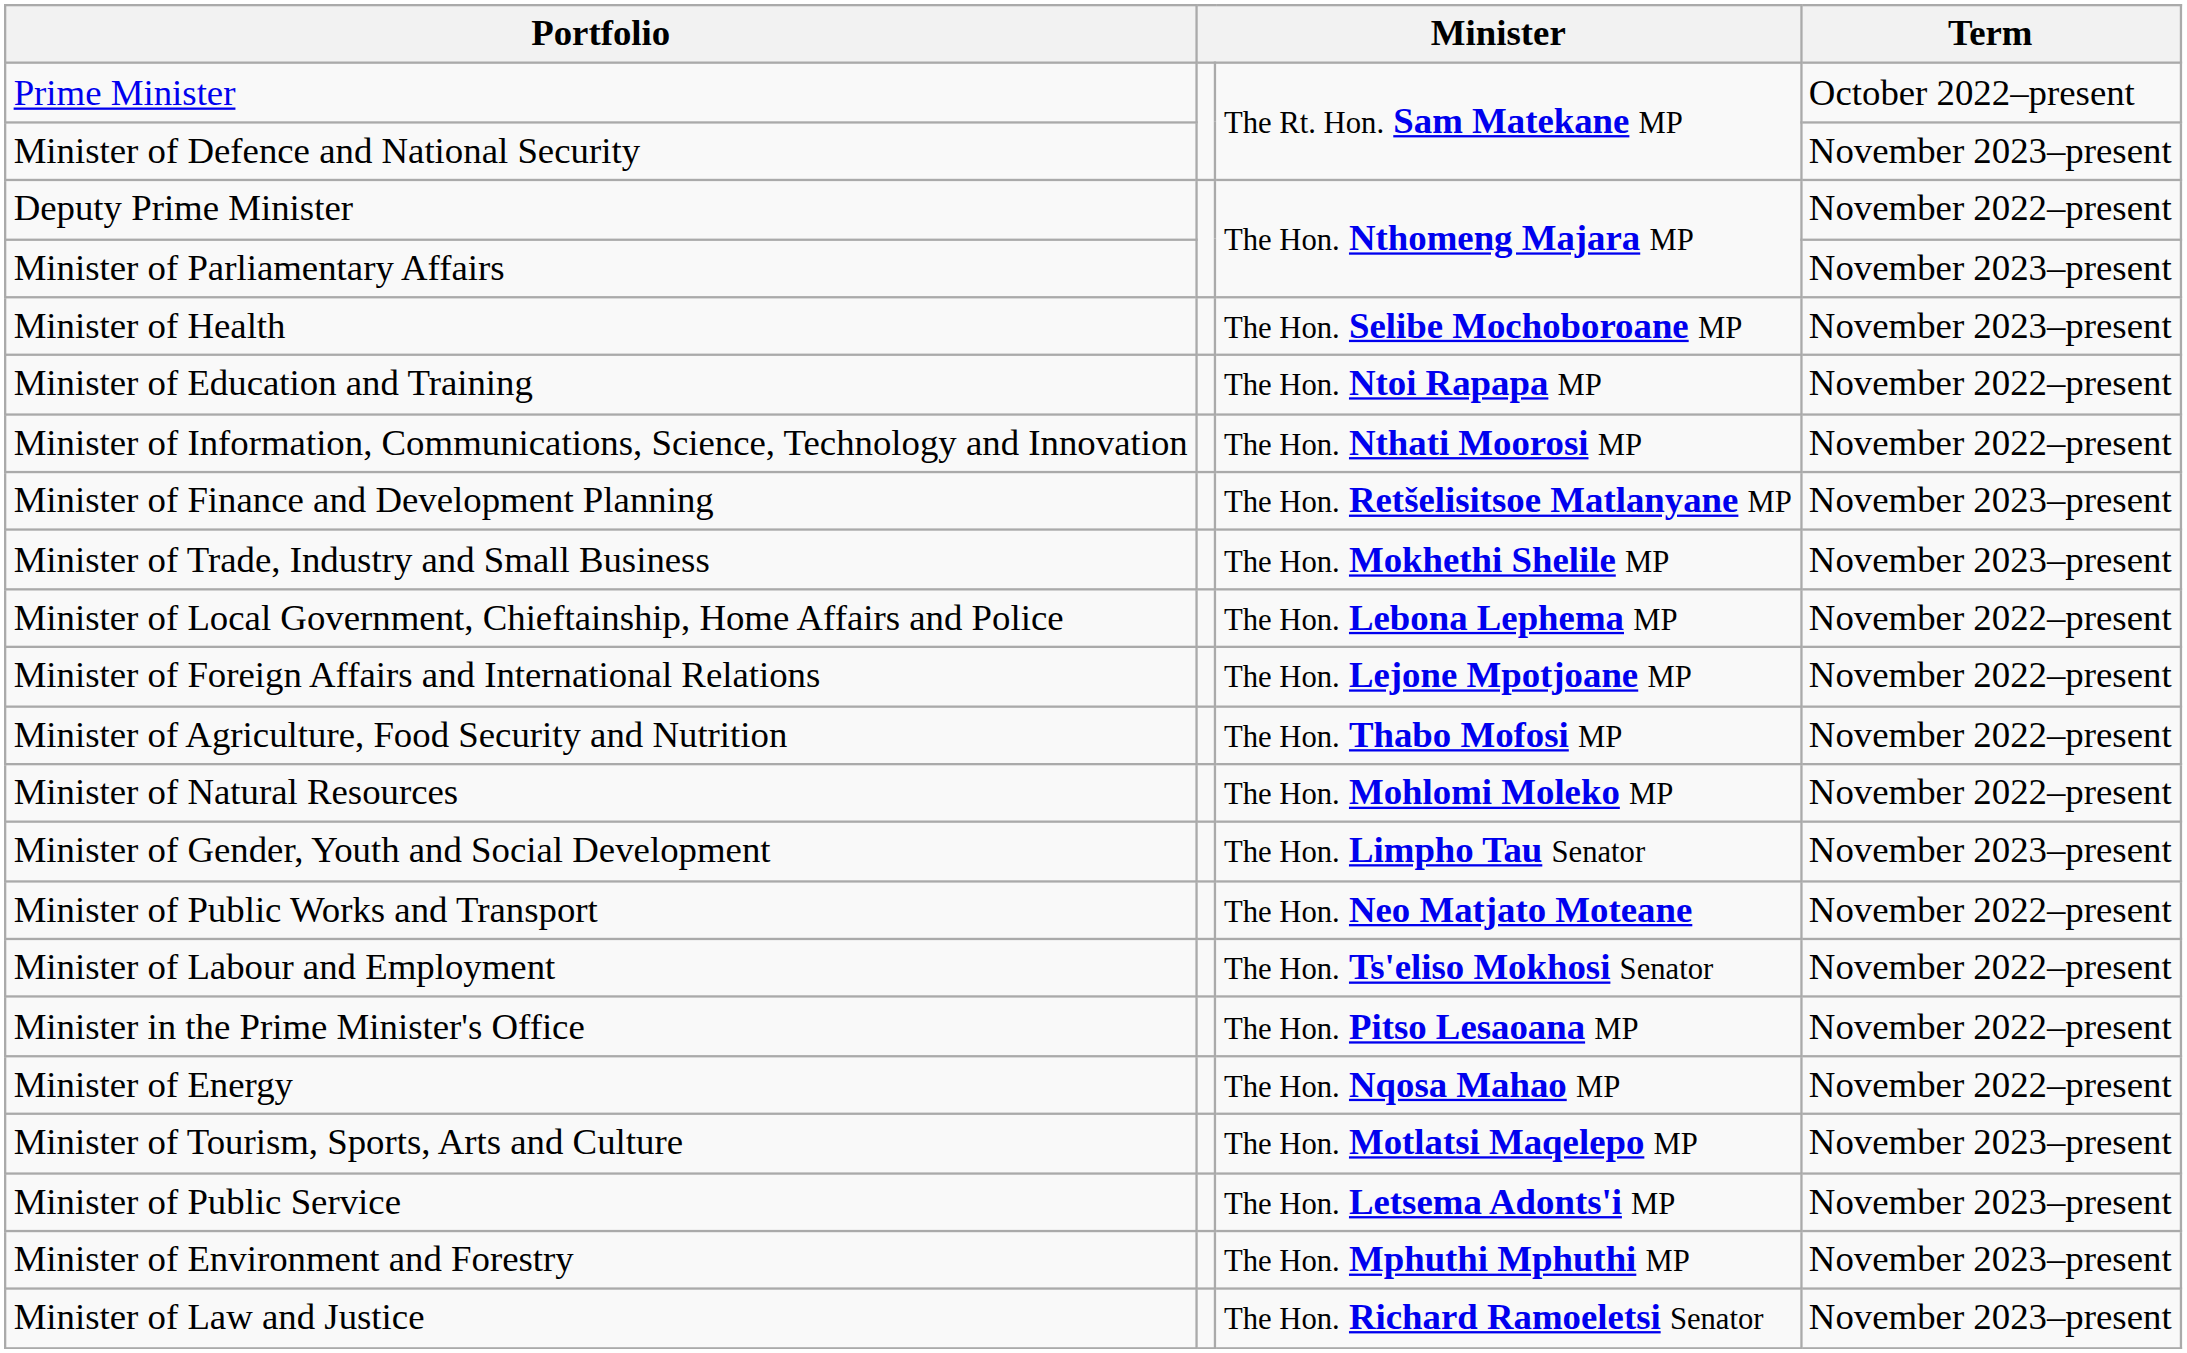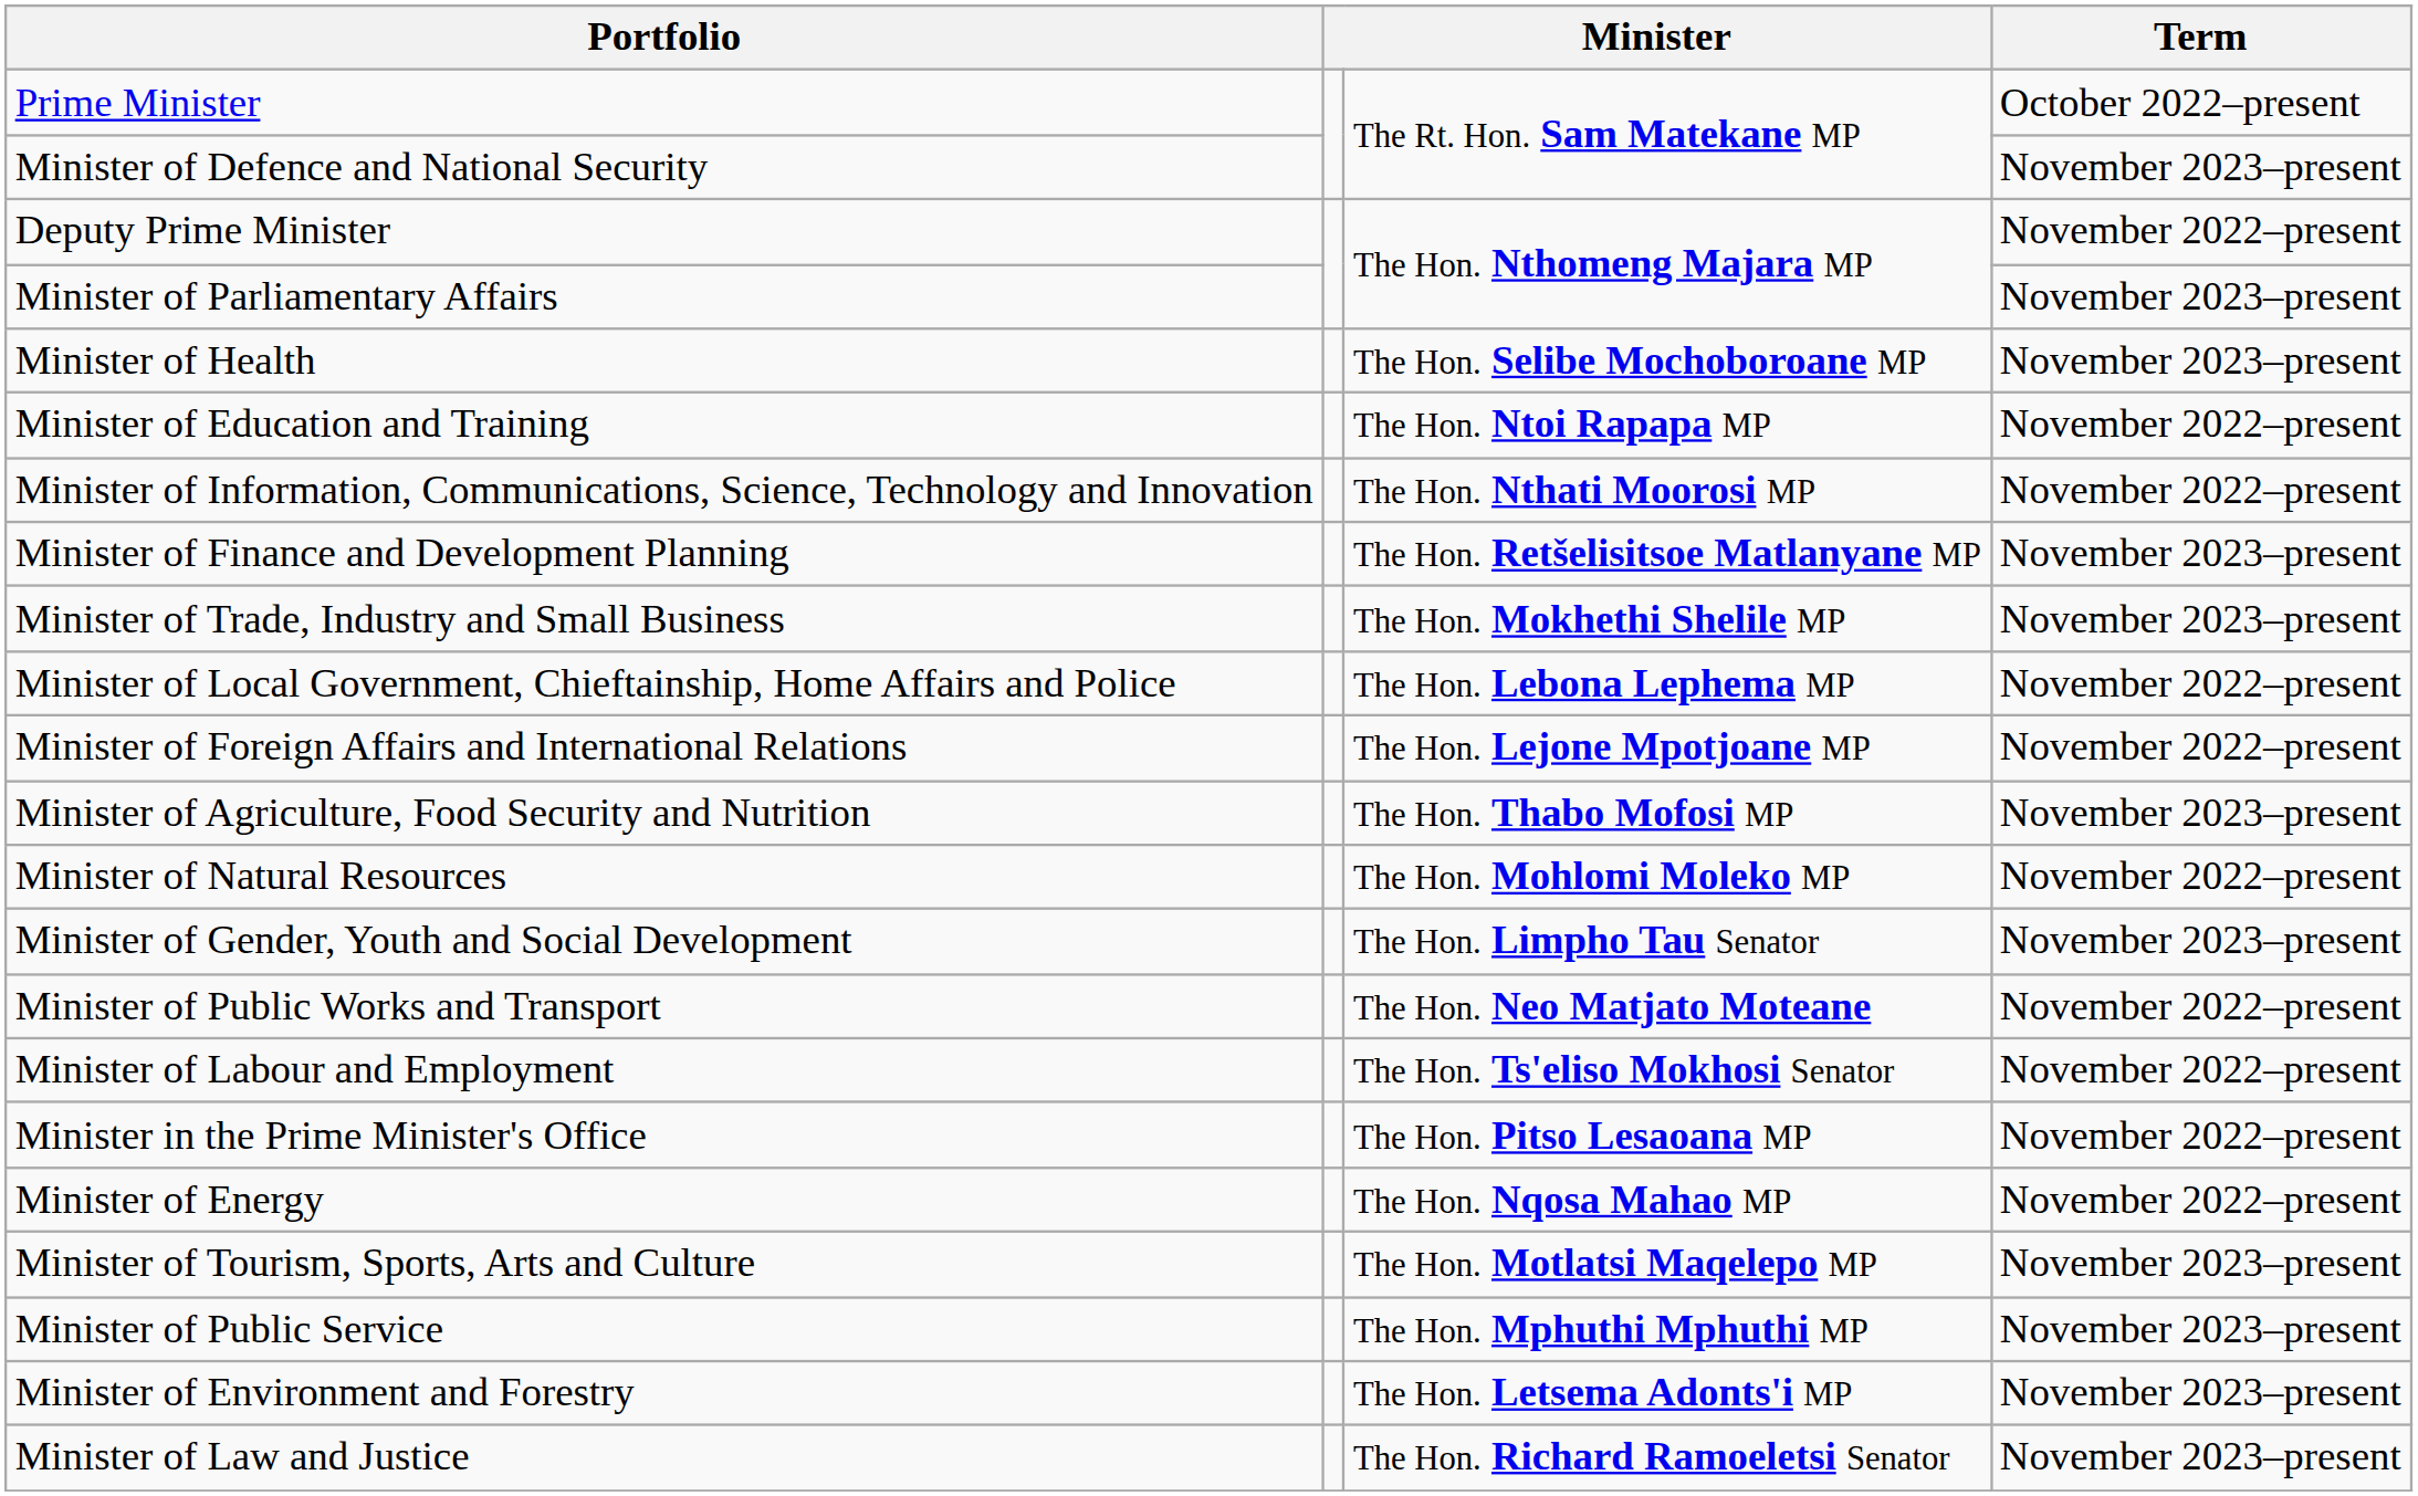Minister of Agriculture, Food Security and Nutrition | column 4: November 2022–present -> November 2023–present
Minister of Public Service | column 3: The Hon. Letsema Adonts'i MP -> The Hon. Mphuthi Mphuthi MP
Minister of Environment and Forestry | column 3: The Hon. Mphuthi Mphuthi MP -> The Hon. Letsema Adonts'i MP
